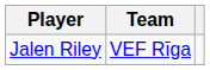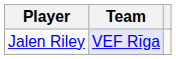Jalen Riley | Team: no background -> lavender background
